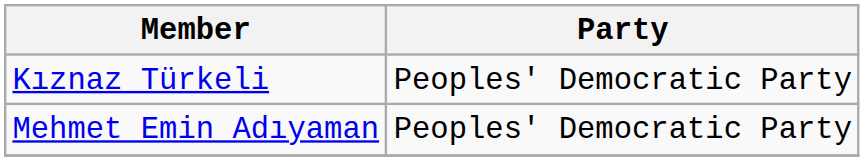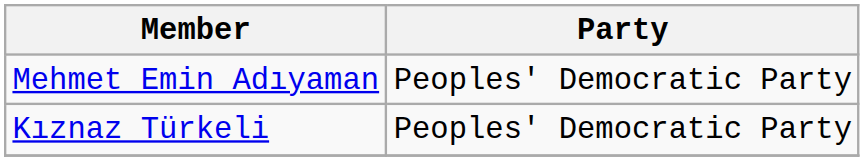rows swapped: Mehmet Emin Adıyaman <-> Kıznaz Türkeli
